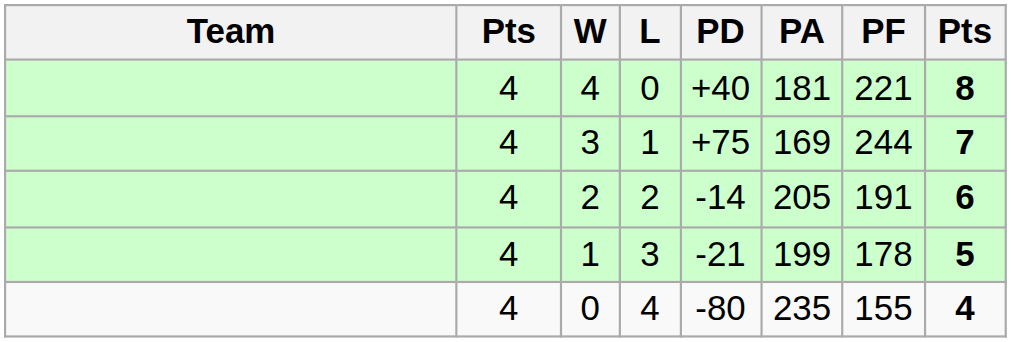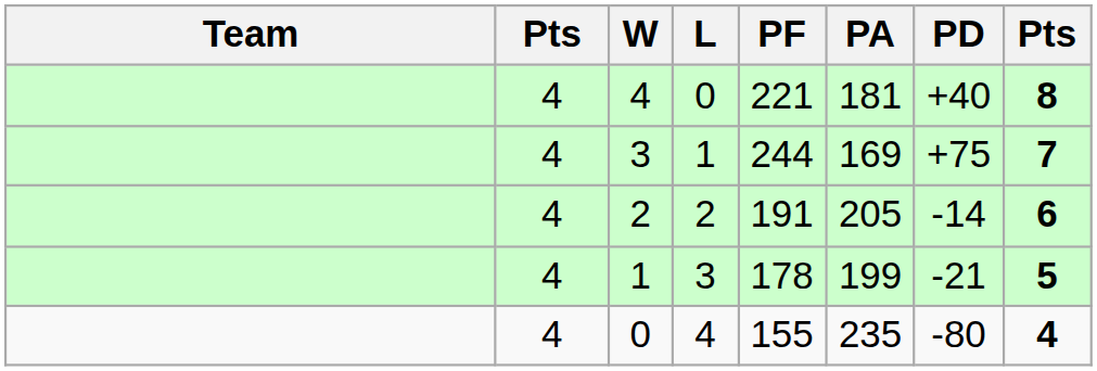columns swapped: PF <-> PD
